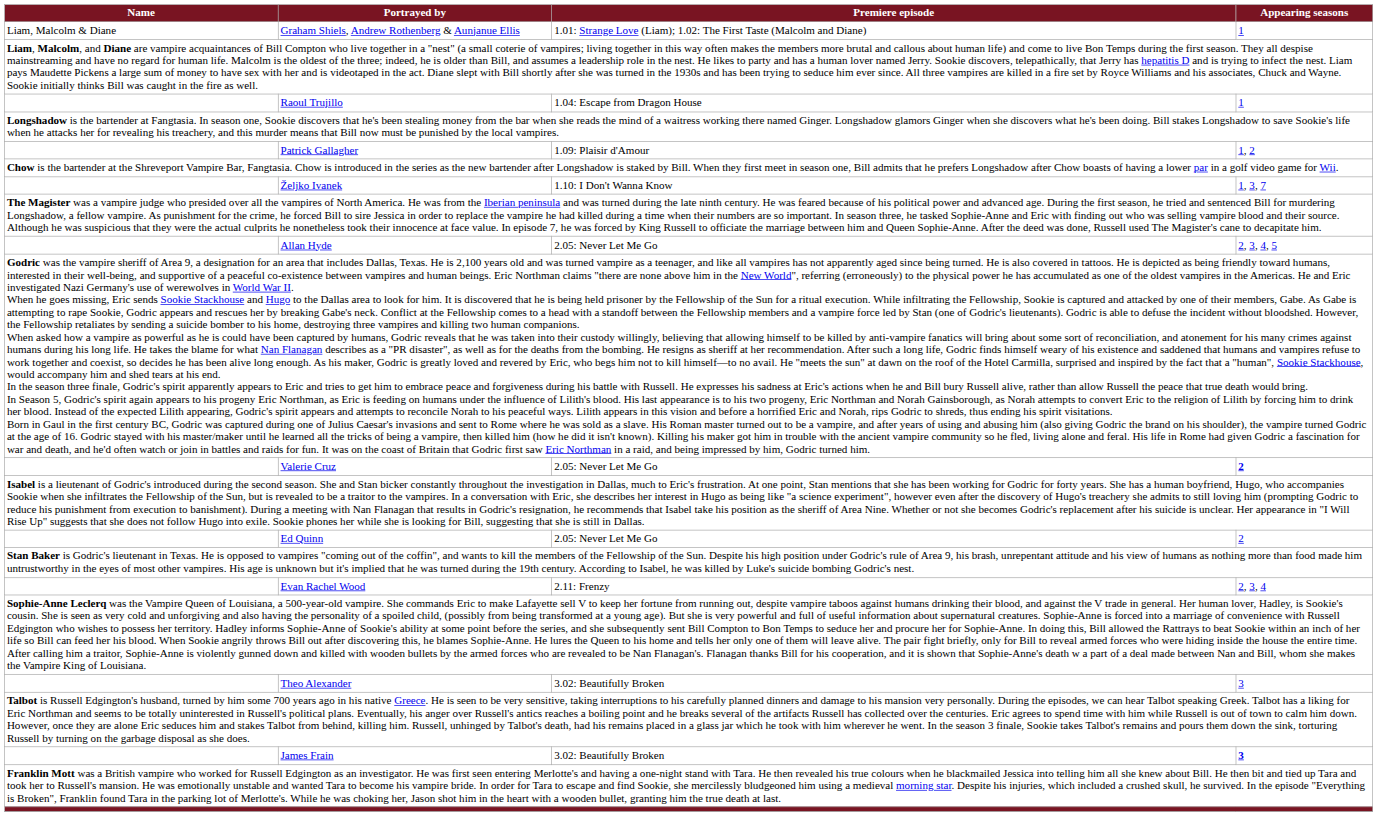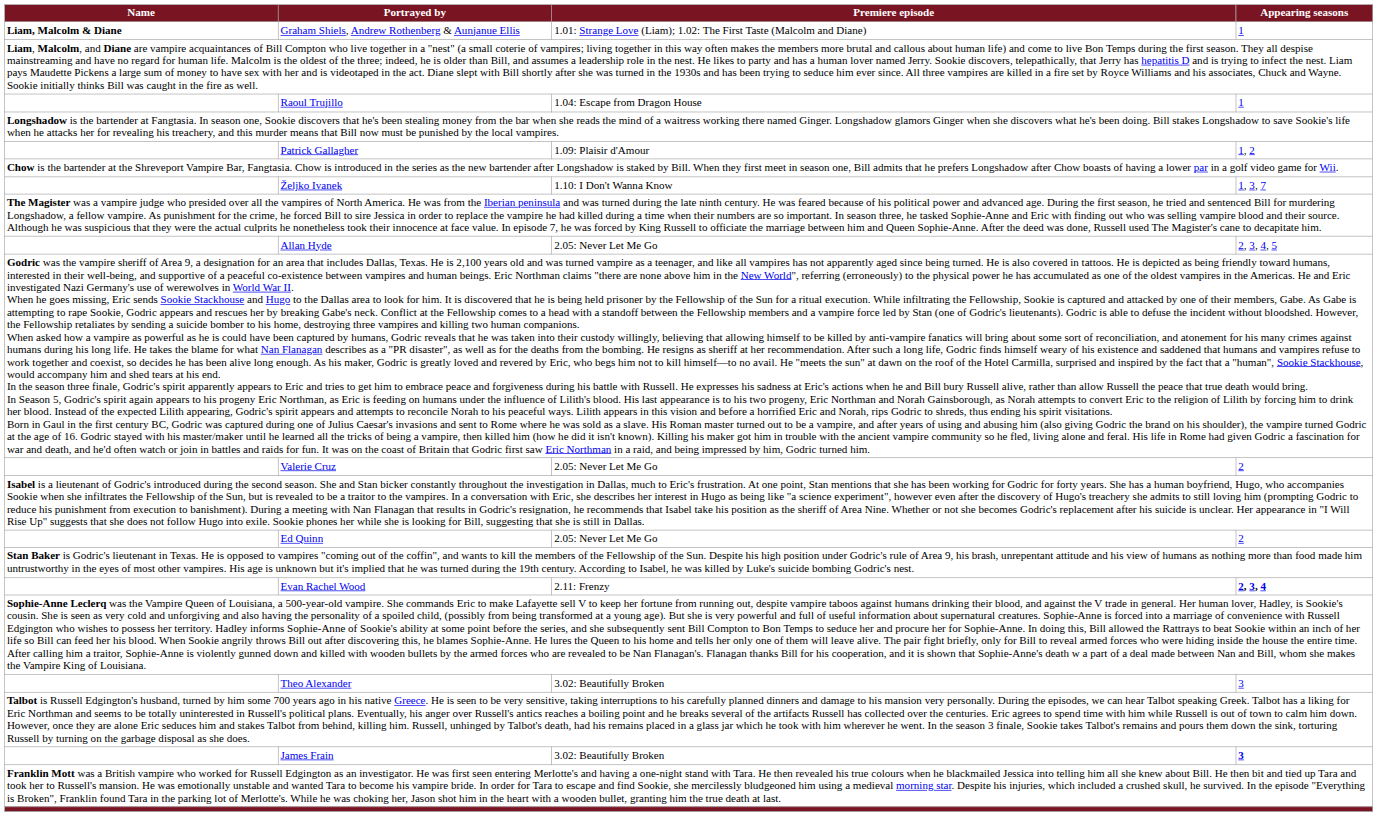Graham Shiels, Andrew Rothenberg & Aunjanue Ellis | Name: normal -> bold
Valerie Cruz | Appearing seasons: bold -> normal
Evan Rachel Wood | Appearing seasons: normal -> bold
